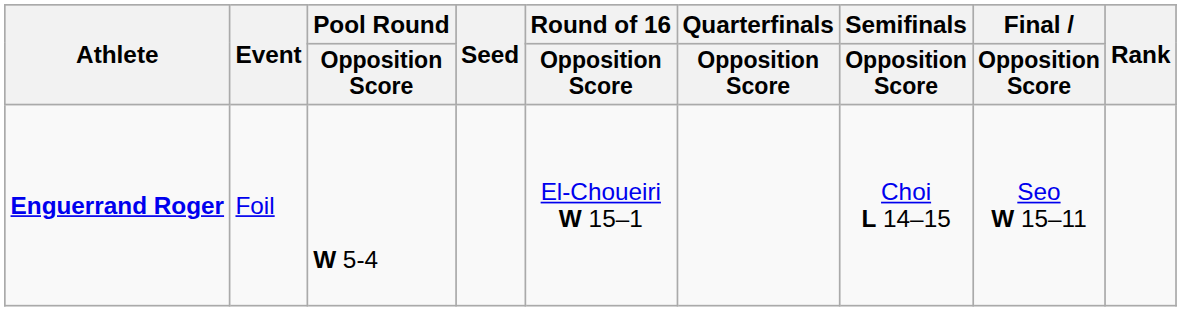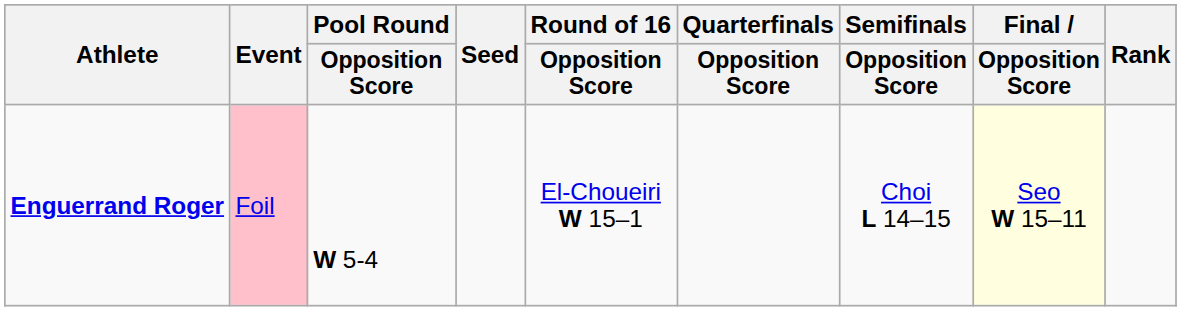Enguerrand Roger | Event: no background -> pink background
Enguerrand Roger | Final / Opposition Score: no background -> lightyellow background
